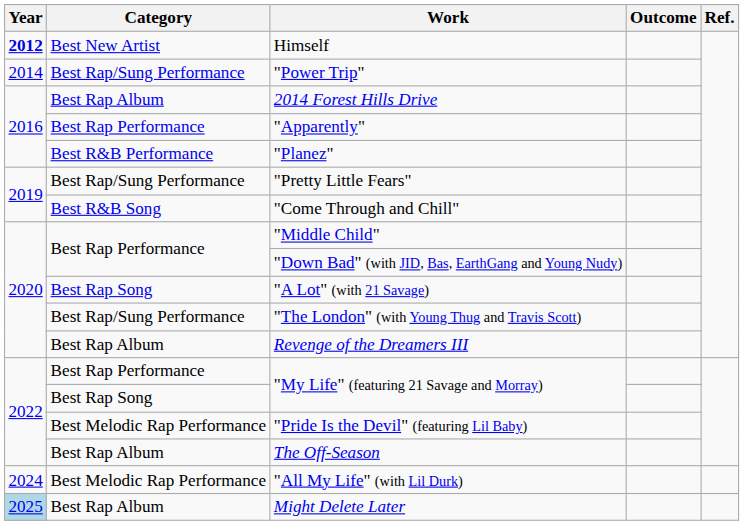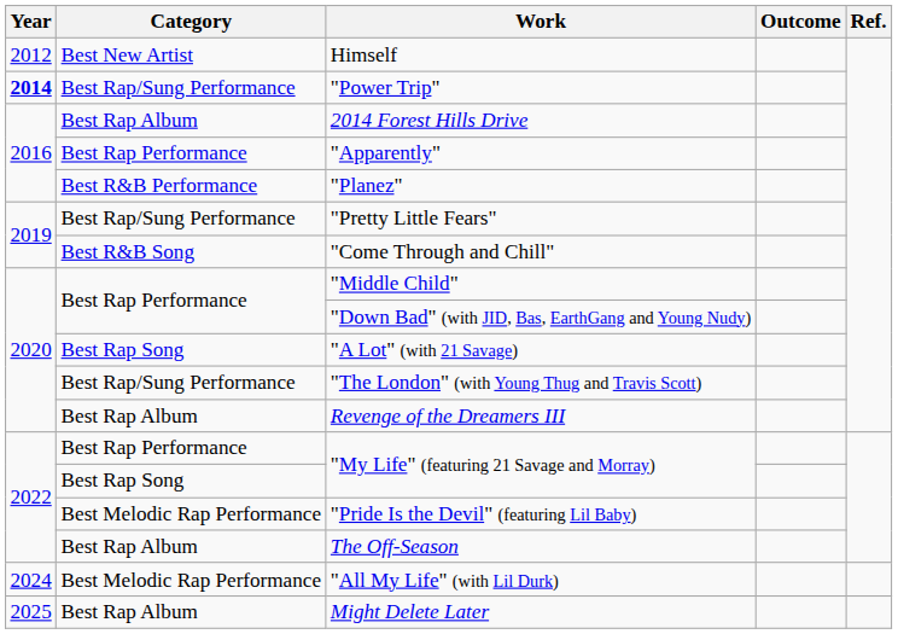Himself | Year: bold -> normal
"Power Trip" | Year: normal -> bold
Might Delete Later | Year: lightblue background -> no background
